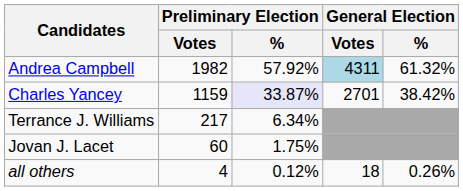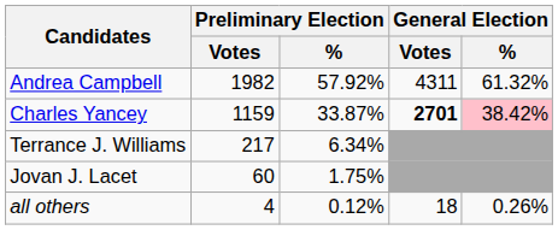Andrea Campbell | General Election / Votes: lightblue background -> no background
Charles Yancey | Preliminary Election / %: lavender background -> no background
Charles Yancey | General Election / Votes: normal -> bold
Charles Yancey | General Election / %: no background -> pink background
